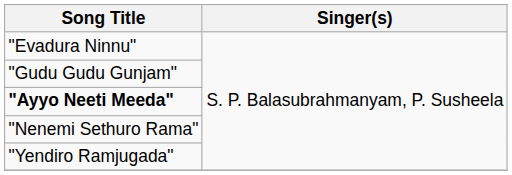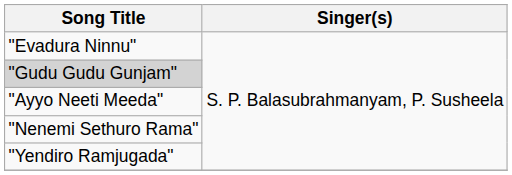"Gudu Gudu Gunjam" | Song Title: no background -> lightgrey background
"Ayyo Neeti Meeda" | Song Title: bold -> normal
